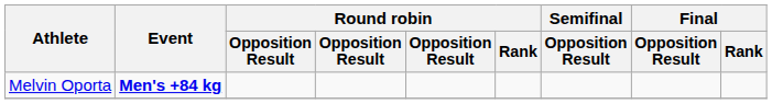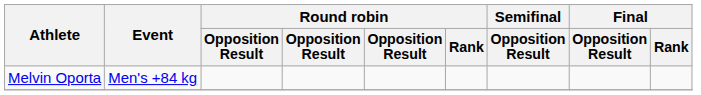Melvin Oporta | Event: bold -> normal
